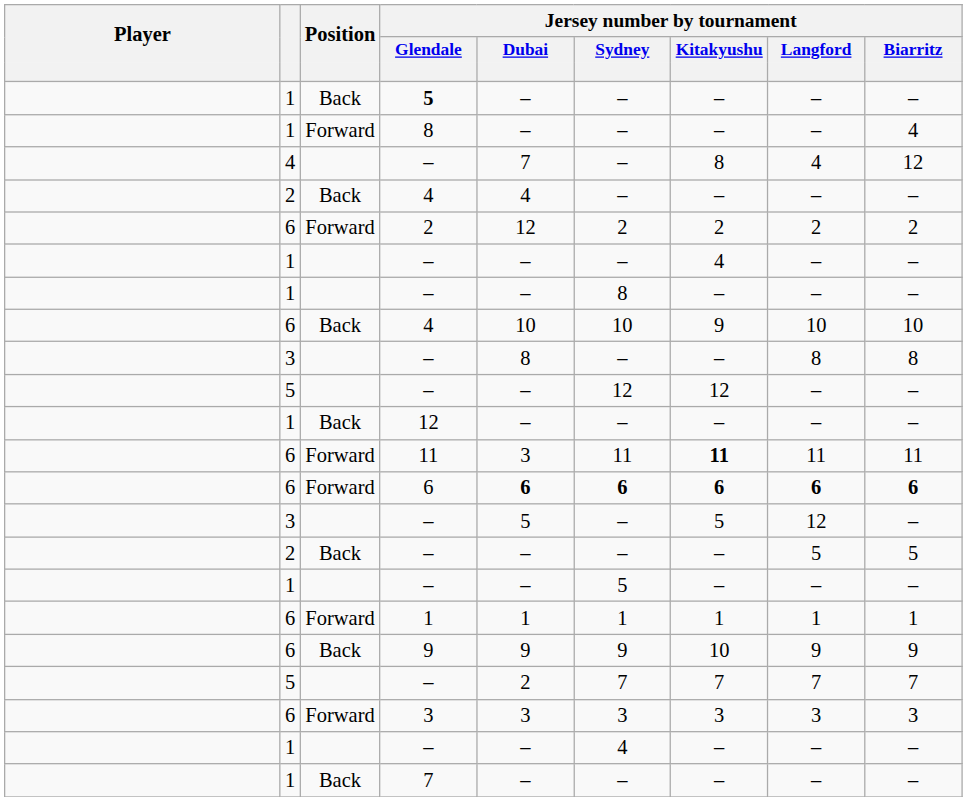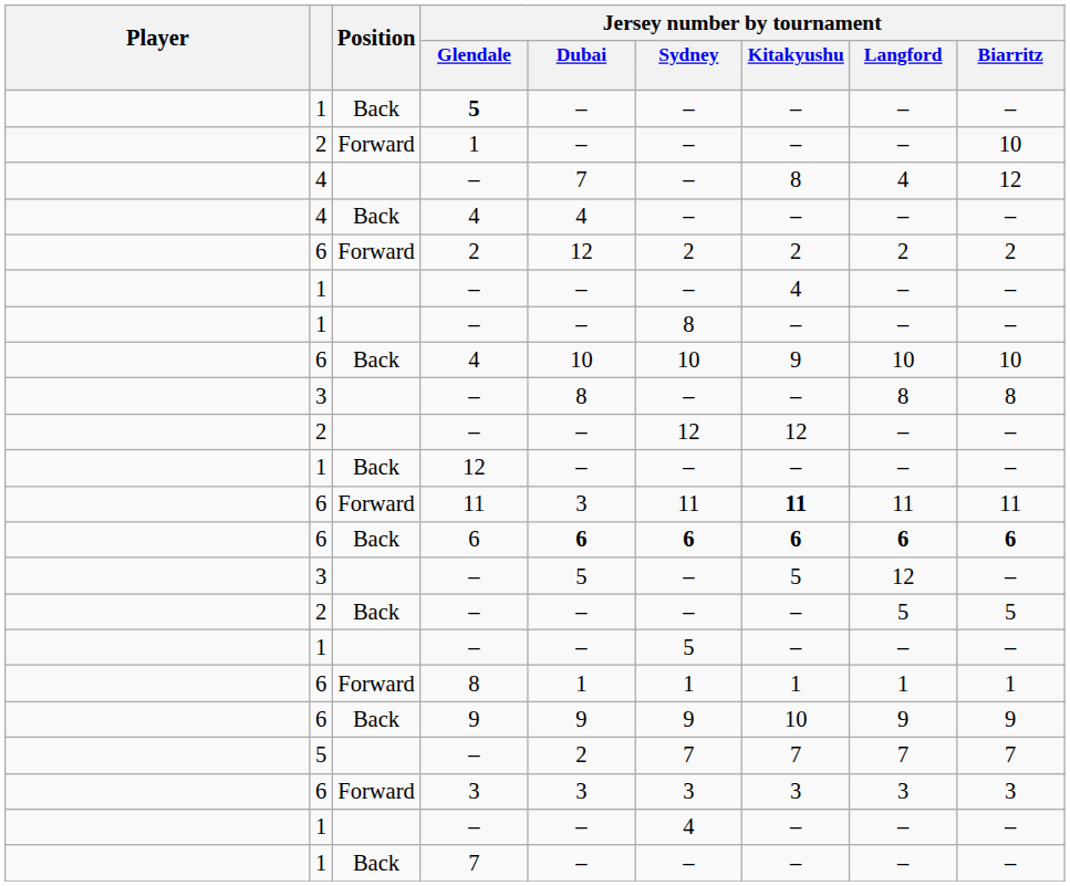row 5 | column 2: 1 -> 2
row 5 | Jersey number by tournament / Glendale: 8 -> 1
row 5 | Jersey number by tournament / Biarritz: 4 -> 10
row 7 | column 2: 2 -> 4
row 13 | column 2: 5 -> 2
row 16 | Position: Forward -> Back
row 20 | Jersey number by tournament / Glendale: 1 -> 8
